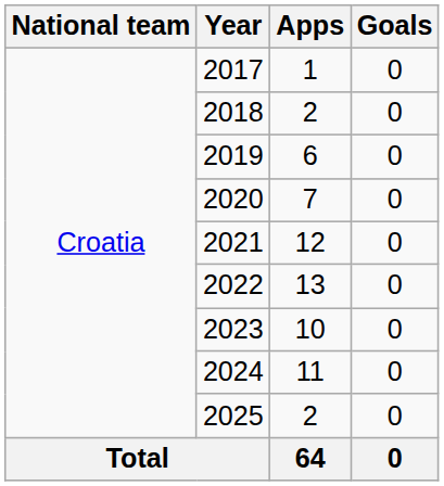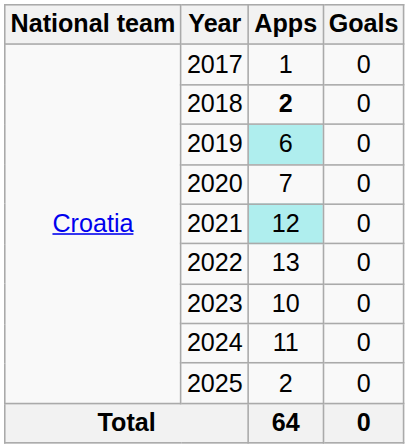2018 | Apps: normal -> bold
2019 | Apps: no background -> paleturquoise background
2021 | Apps: no background -> paleturquoise background
